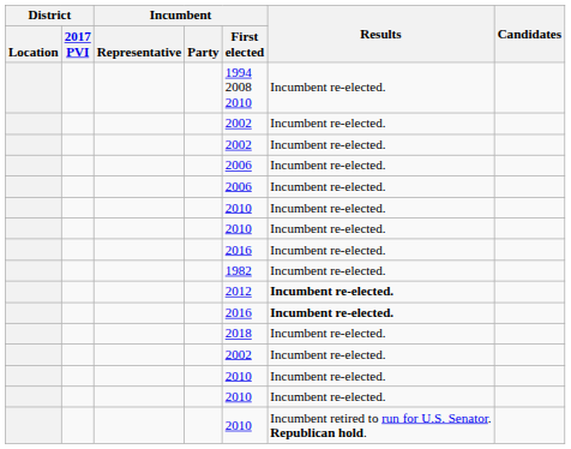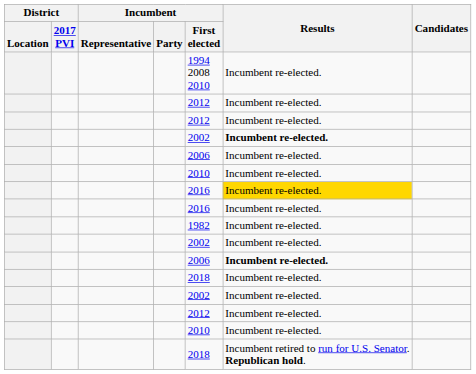row 4 | Incumbent / First elected: 2002 -> 2012
row 5 | Incumbent / First elected: 2002 -> 2012
row 6 | Incumbent / First elected: 2006 -> 2002
row 6 | Results: normal -> bold
row 9 | Incumbent / First elected: 2010 -> 2016
row 9 | Results: no background -> gold background
row 12 | Incumbent / First elected: 2012 -> 2002
row 12 | Results: bold -> normal
row 13 | Incumbent / First elected: 2016 -> 2006
row 16 | Incumbent / First elected: 2010 -> 2012
row 18 | Incumbent / First elected: 2010 -> 2018
